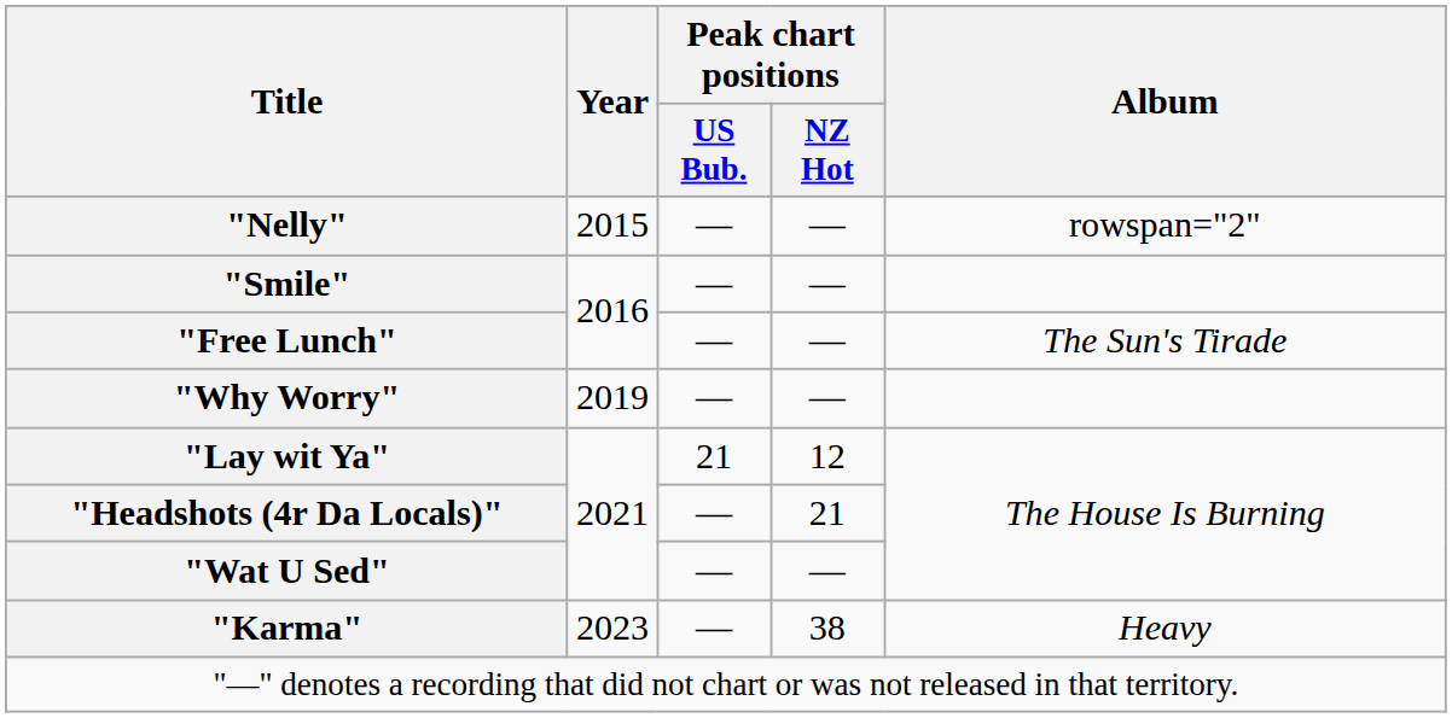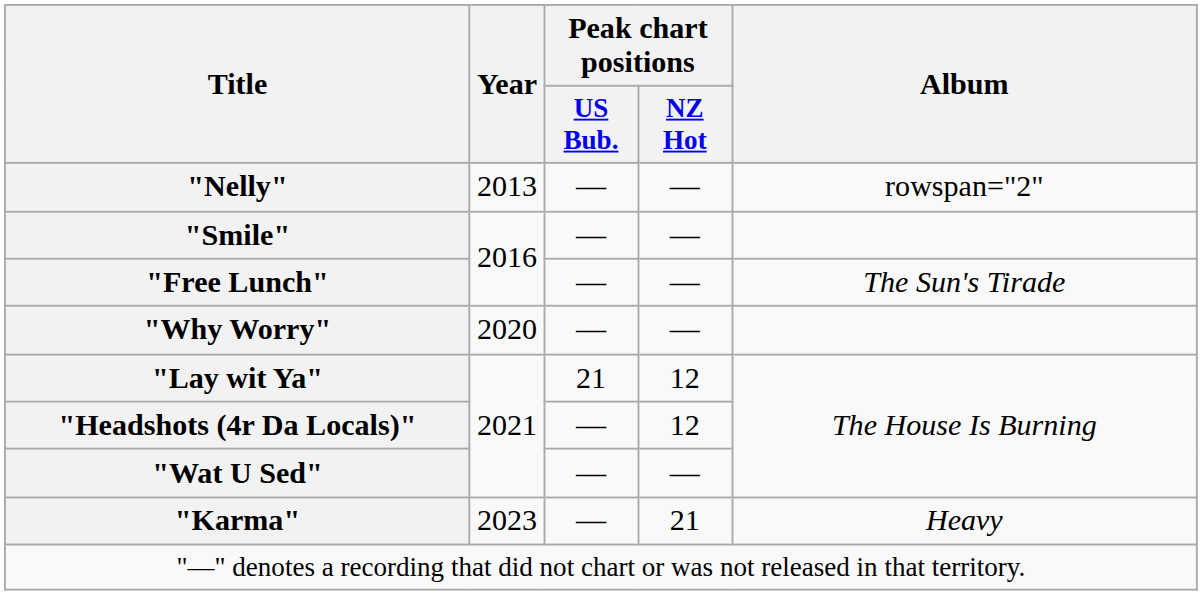"Nelly" | Year: 2015 -> 2013
"Why Worry" | Year: 2019 -> 2020
"Headshots (4r Da Locals)" | Peak chart positions / NZ Hot: 21 -> 12
"Karma" | Peak chart positions / NZ Hot: 38 -> 21
